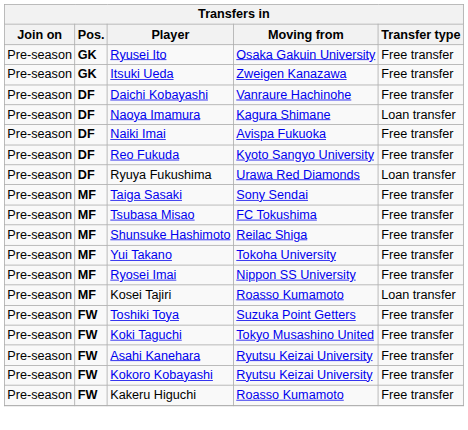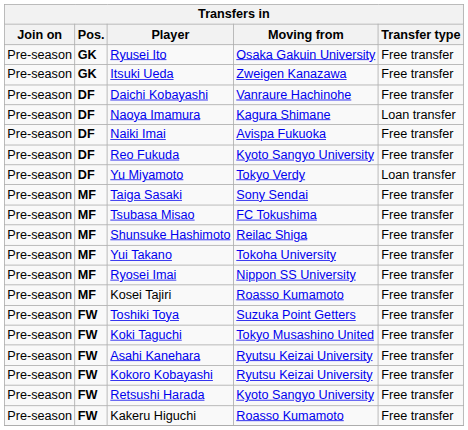- row: Pre-season | DF | Ryuya Fukushima | Urawa Red Diamonds | Loan transfer
+ row: Pre-season | DF | Yu Miyamoto | Tokyo Verdy | Loan transfer
Kosei Tajiri | Transfer type: Loan transfer -> Free transfer
+ row: Pre-season | FW | Retsushi Harada | Kyoto Sangyo University | Free transfer
